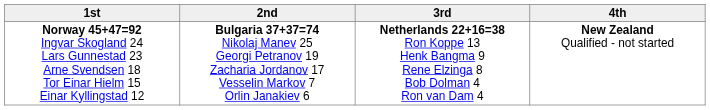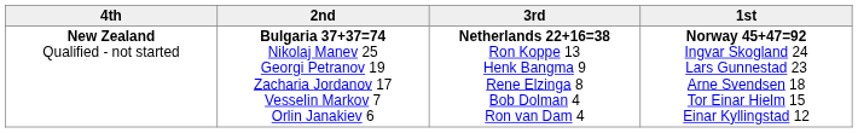columns swapped: 1st <-> 4th
